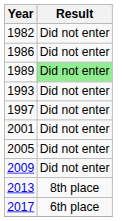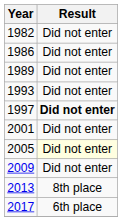1989 | Result: lightgreen background -> no background
1997 | Result: normal -> bold
2005 | Result: no background -> lightyellow background
